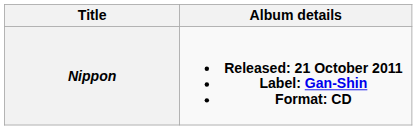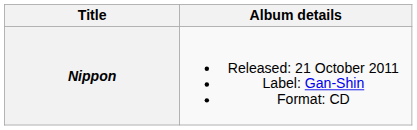Nippon | Album details: bold -> normal
